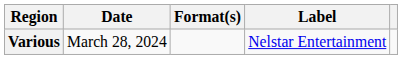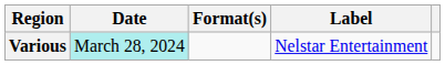Various | Date: no background -> paleturquoise background
